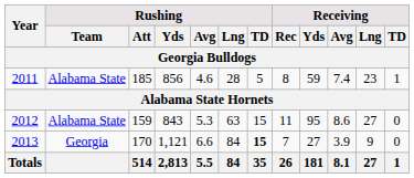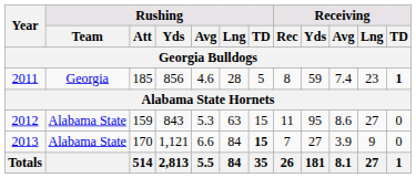2011 | Rushing / Team: Alabama State -> Georgia
2011 | Receiving / TD: normal -> bold
2013 | Rushing / Team: Georgia -> Alabama State
